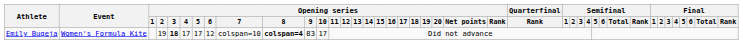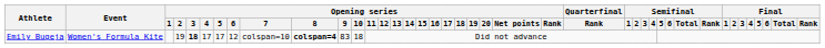Emily Bugeja | Opening series / 10: 17 -> 18
